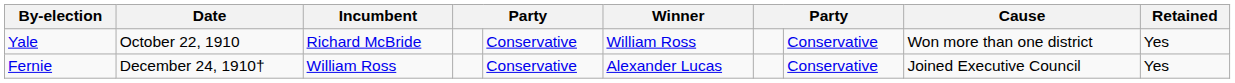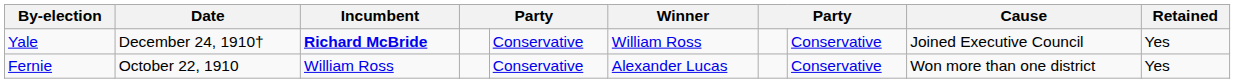Yale | Date: October 22, 1910 -> December 24, 1910†
Yale | Incumbent: normal -> bold
Yale | Cause: Won more than one district -> Joined Executive Council
Fernie | Date: December 24, 1910† -> October 22, 1910
Fernie | Cause: Joined Executive Council -> Won more than one district
